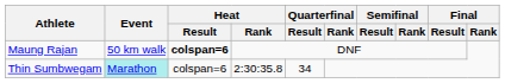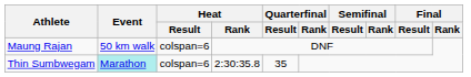Maung Rajan | Heat / Result: bold -> normal
Thin Sumbwegam | Quarterfinal / Result: 34 -> 35
